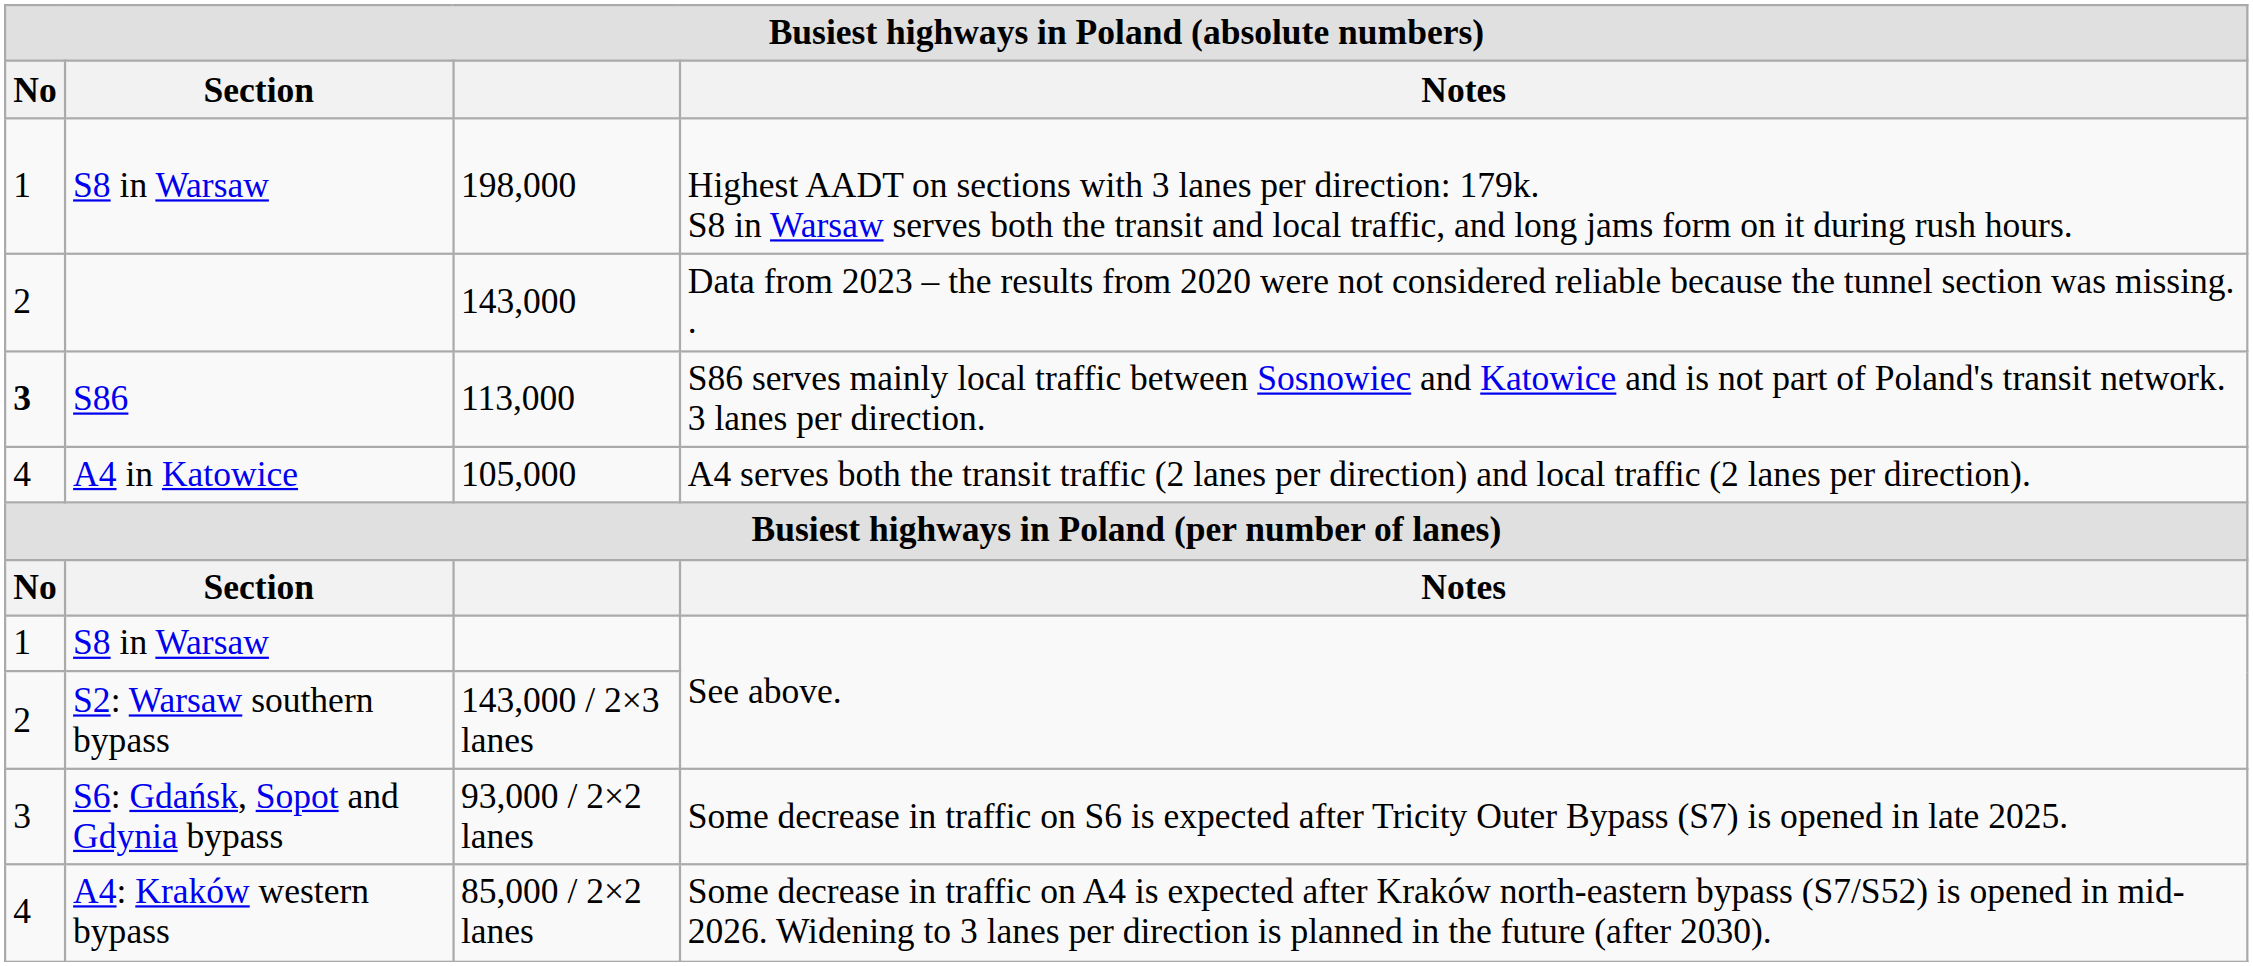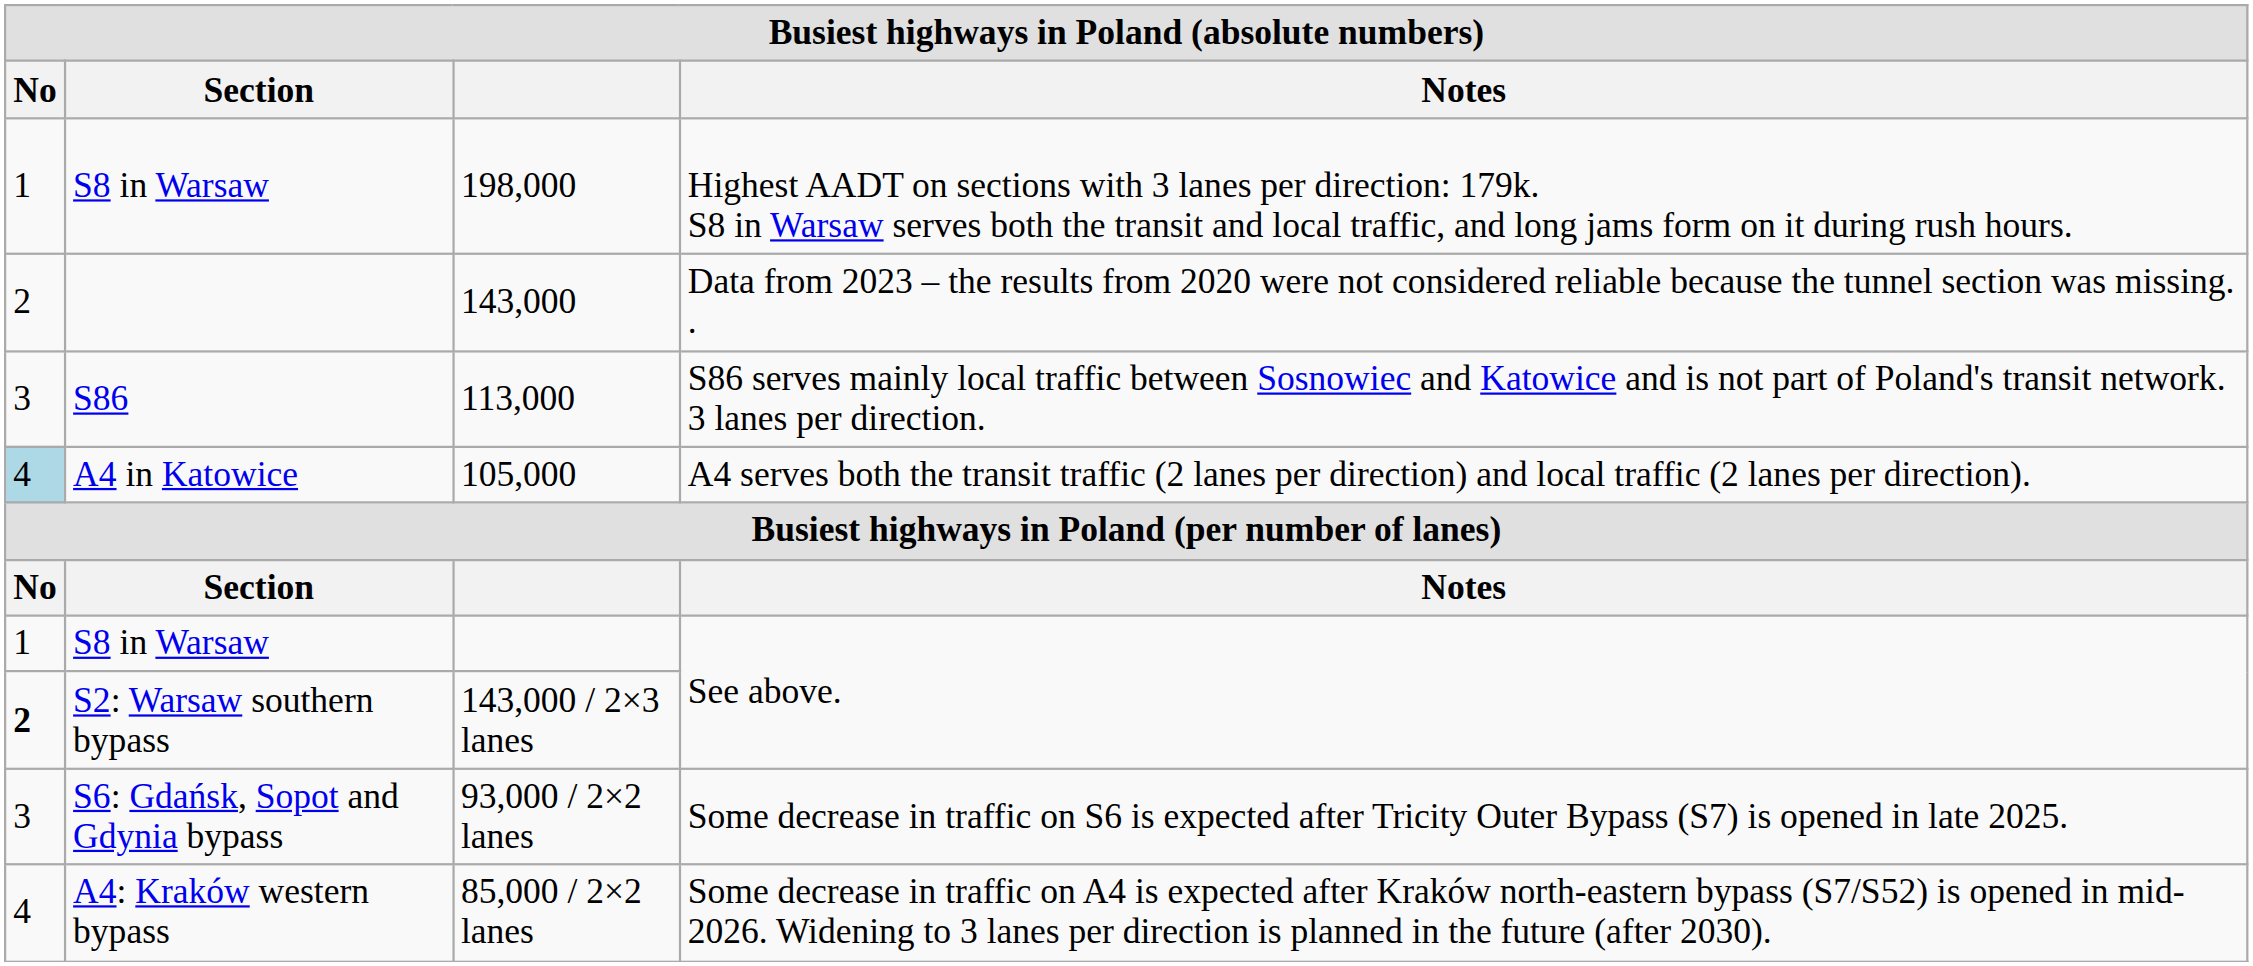113,000 | No: bold -> normal
105,000 | No: no background -> lightblue background
143,000 / 2×3 lanes | No: normal -> bold
